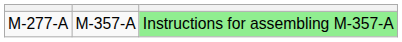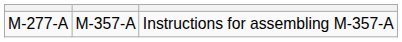M-277-A | column 3: lightgreen background -> no background
